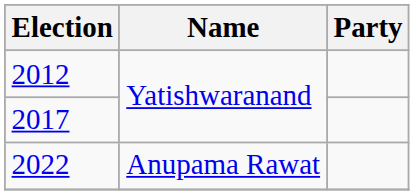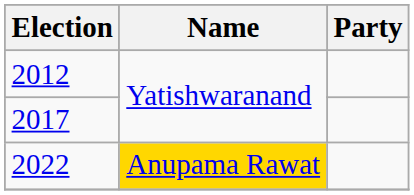2022 | Name: no background -> gold background
